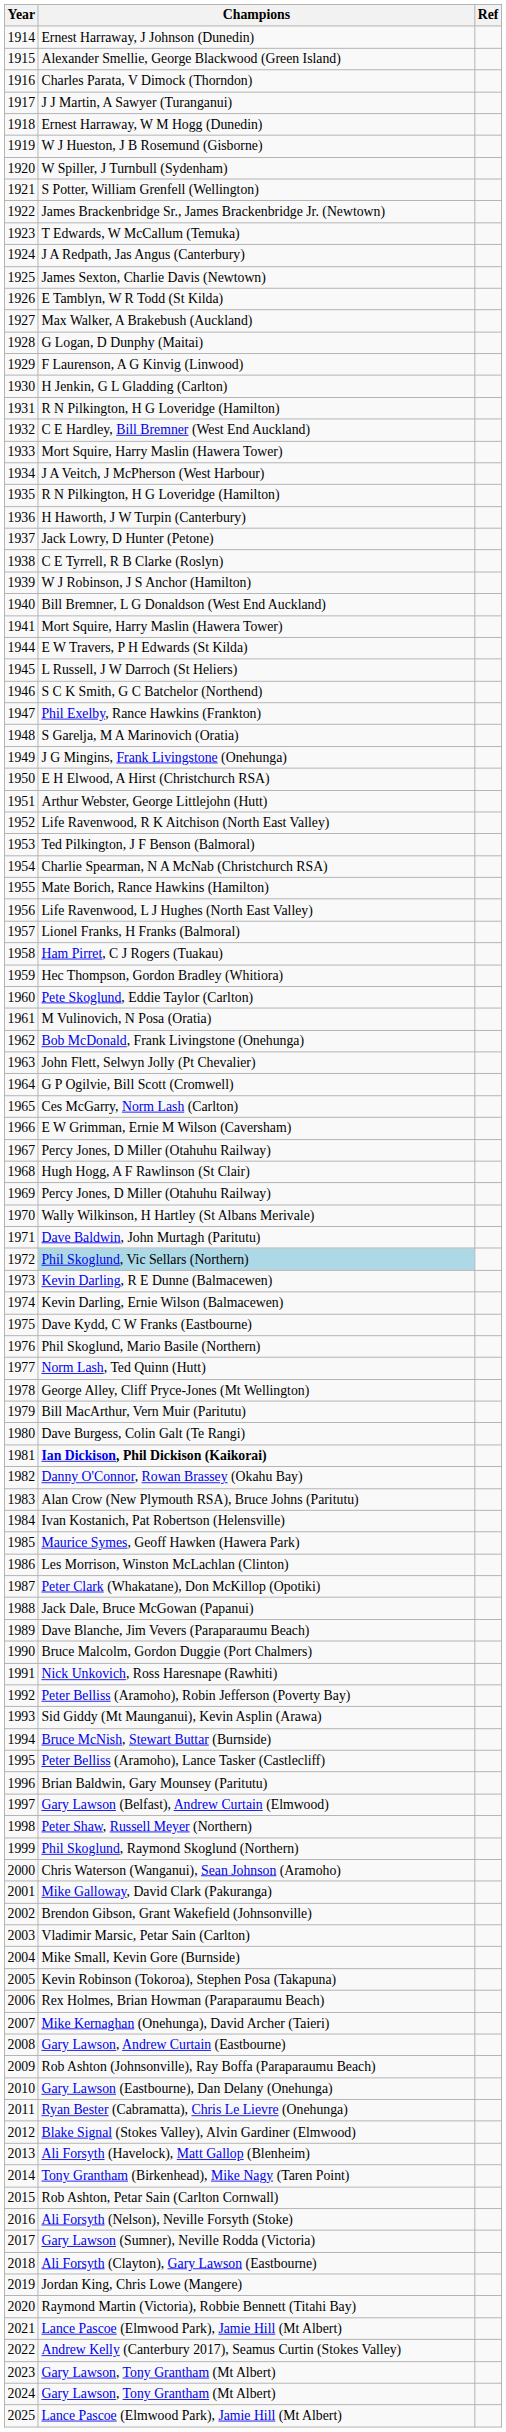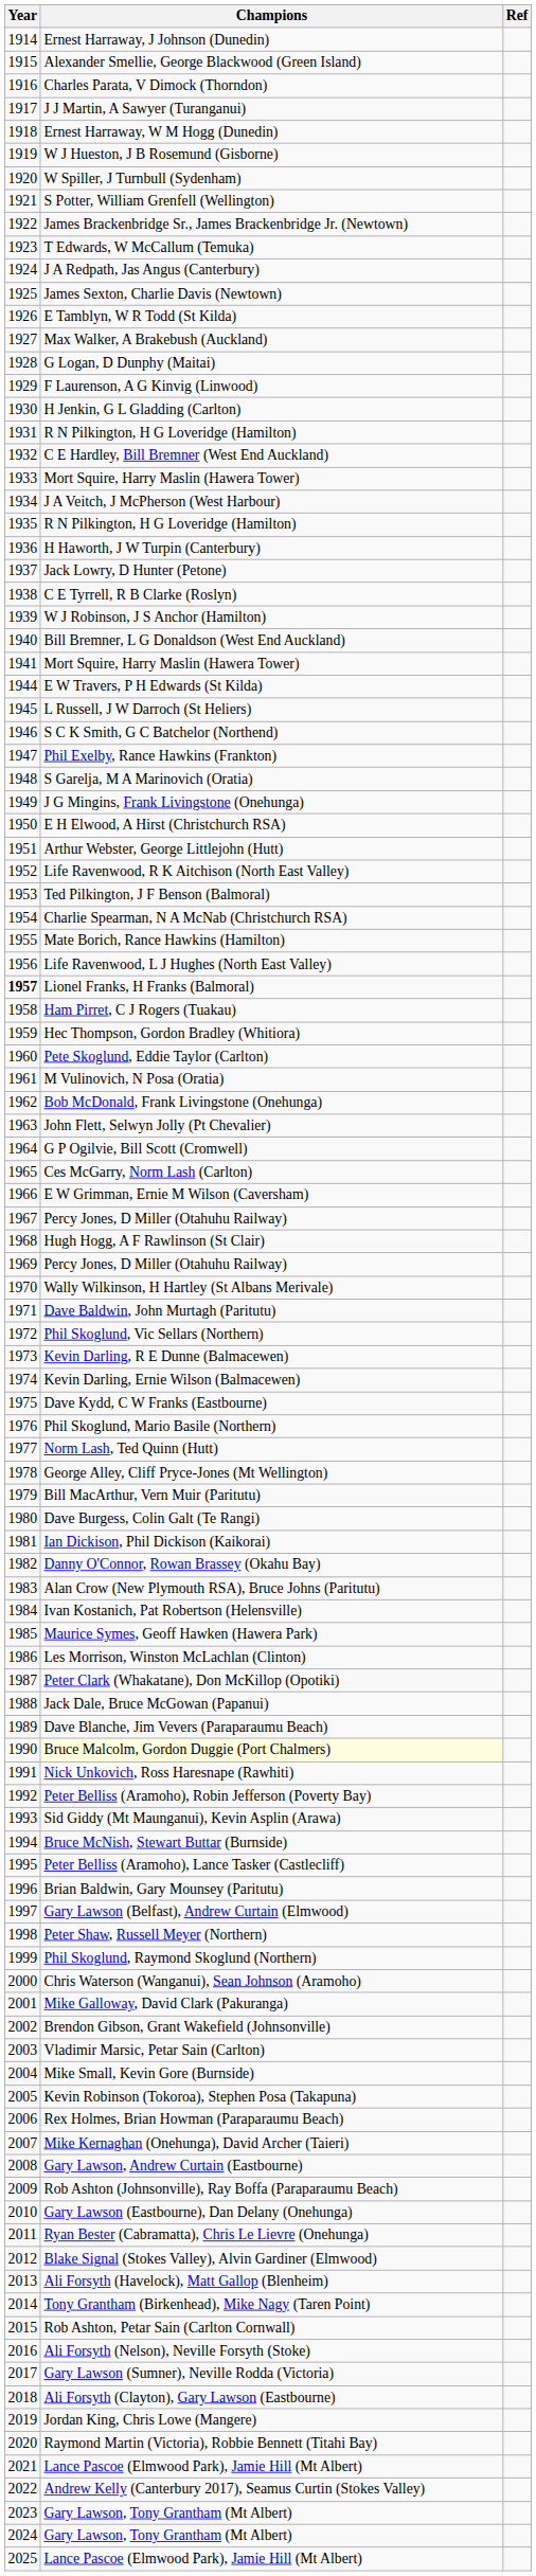Lionel Franks, H Franks (Balmoral) | Year: normal -> bold
Phil Skoglund, Vic Sellars (Northern) | Champions: lightblue background -> no background
Ian Dickison, Phil Dickison (Kaikorai) | Champions: bold -> normal
Bruce Malcolm, Gordon Duggie (Port Chalmers) | Champions: no background -> lightyellow background
